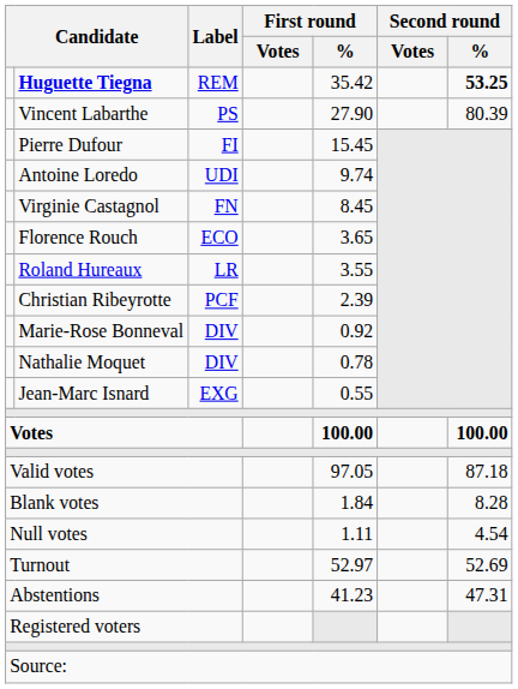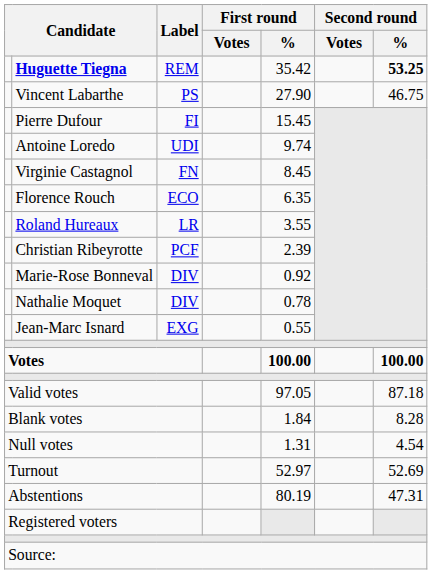Vincent Labarthe | Second round / %: 80.39 -> 46.75
Florence Rouch | First round / %: 3.65 -> 6.35
Null votes | First round / %: 1.11 -> 1.31
Abstentions | First round / %: 41.23 -> 80.19
